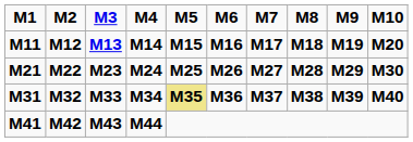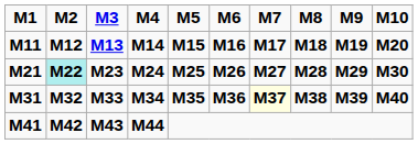M21 | column 2: no background -> paleturquoise background
M31 | column 5: khaki background -> no background
M31 | column 7: no background -> lightyellow background
